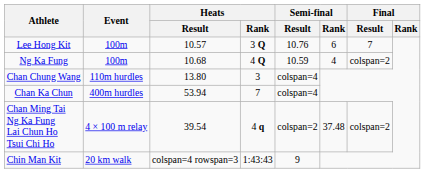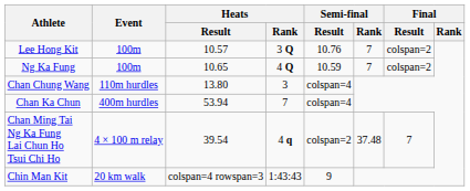Lee Hong Kit | Semi-final / Rank: 6 -> 7
Lee Hong Kit | Final / Result: 7 -> colspan=2
Ng Ka Fung | Heats / Result: 10.68 -> 10.65
Ng Ka Fung | Semi-final / Rank: 4 -> 7
Chan Ming Tai Ng Ka Fung Lai Chun Ho Tsui Chi Ho | Final / Result: colspan=2 -> 7
